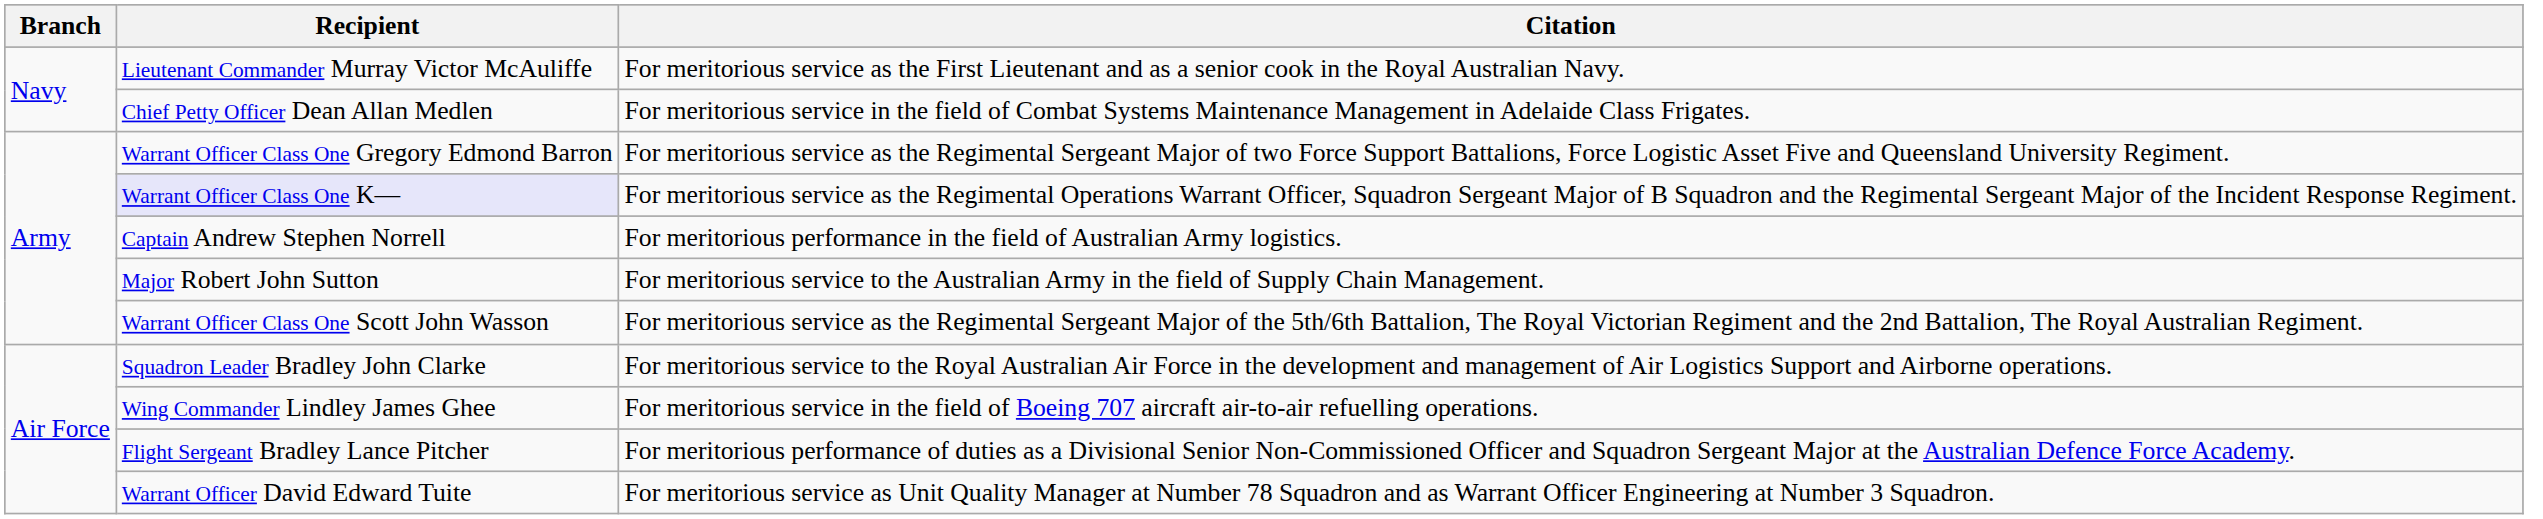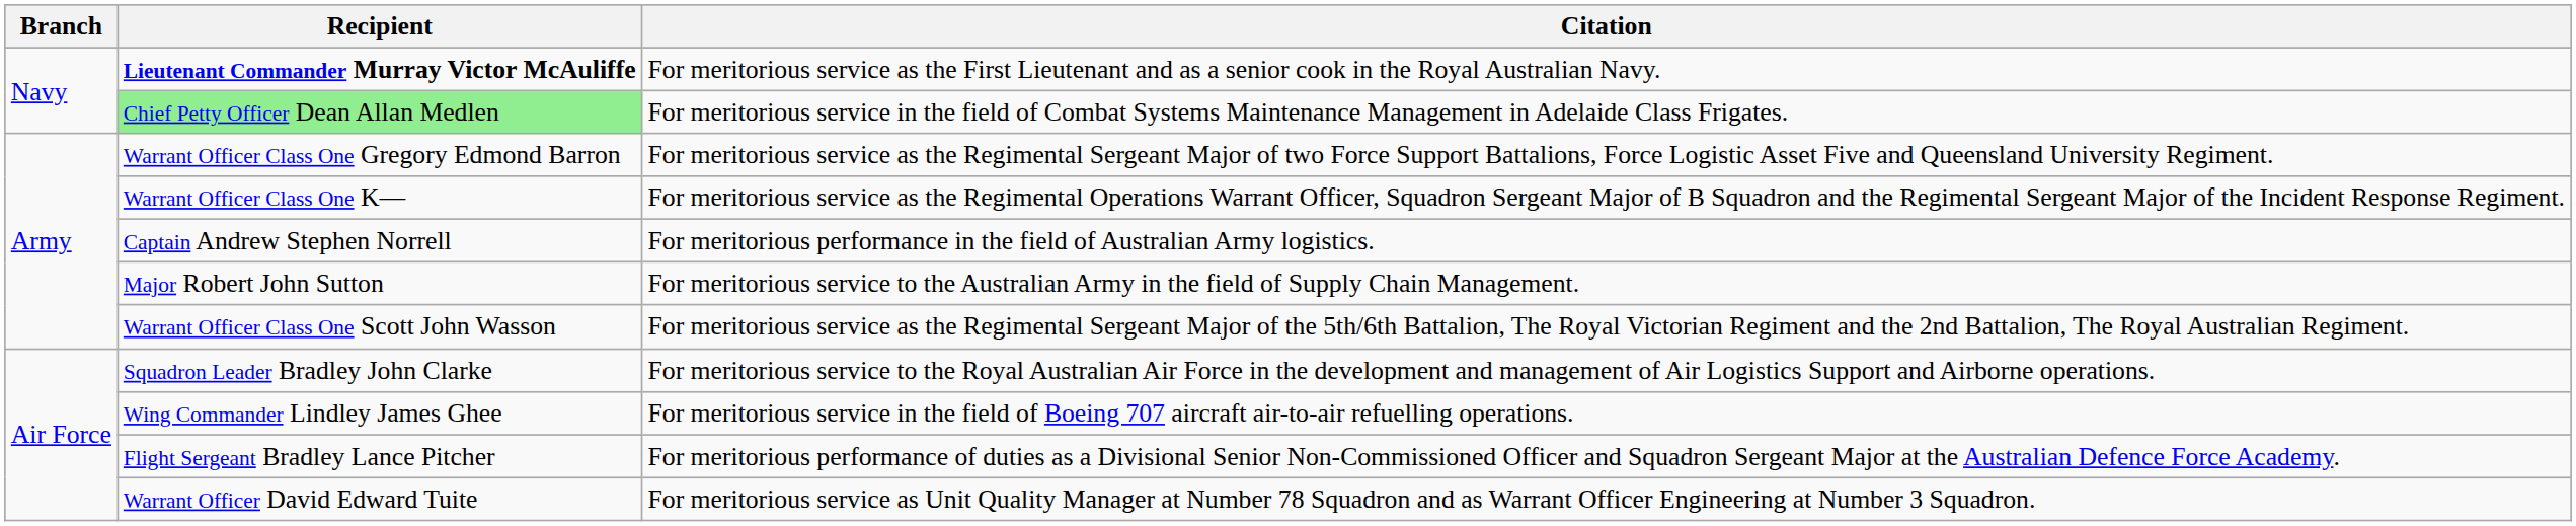Lieutenant Commander Murray Victor McAuliffe | Recipient: normal -> bold
Chief Petty Officer Dean Allan Medlen | Recipient: no background -> lightgreen background
Warrant Officer Class One K— | Recipient: lavender background -> no background
